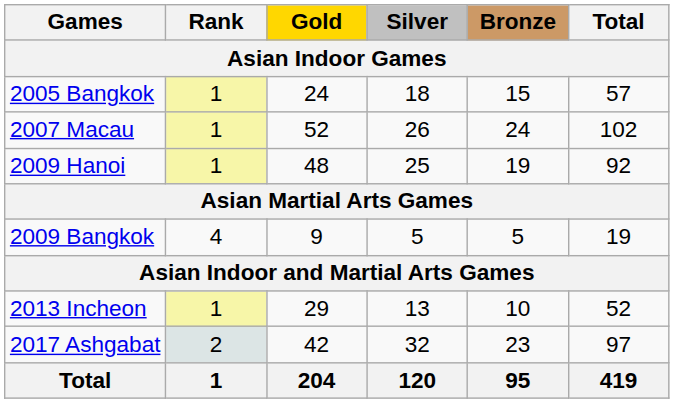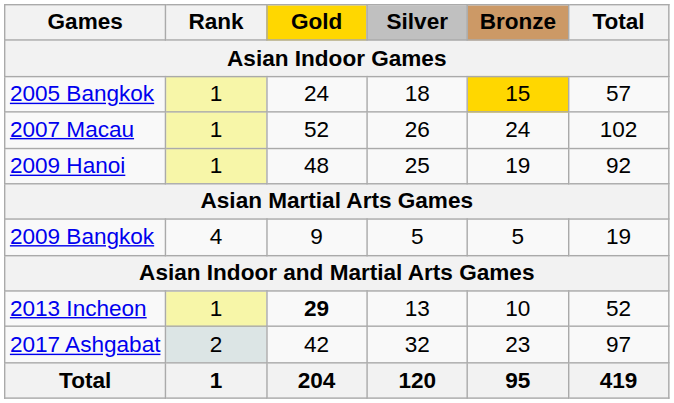2005 Bangkok | Bronze: no background -> gold background
2013 Incheon | Gold: normal -> bold
